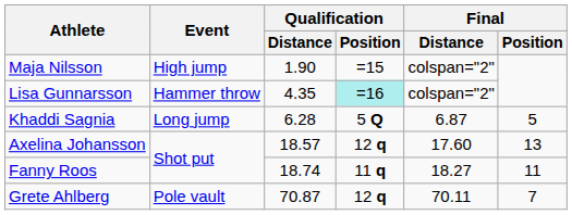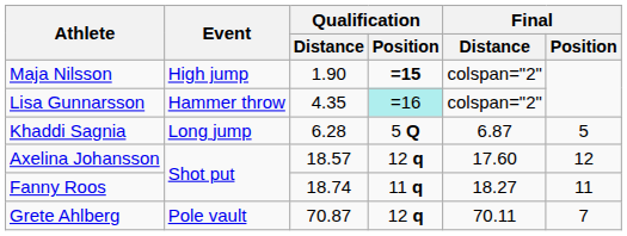Maja Nilsson | Qualification / Position: normal -> bold
Axelina Johansson | Final / Position: 13 -> 12
